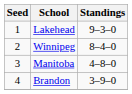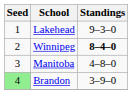Winnipeg | Standings: normal -> bold
Brandon | Seed: no background -> lightgreen background
